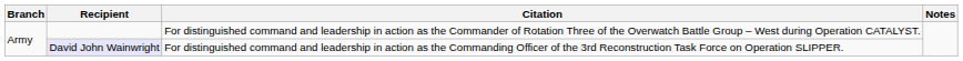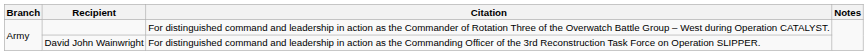David John Wainwright | Recipient: lavender background -> no background
